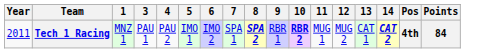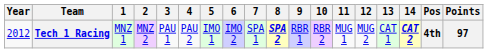+ column: 2 | MNZ 2
Tech 1 Racing | Year: 2011 -> 2012
Tech 1 Racing | 10: bold -> normal
Tech 1 Racing | Points: 84 -> 97
